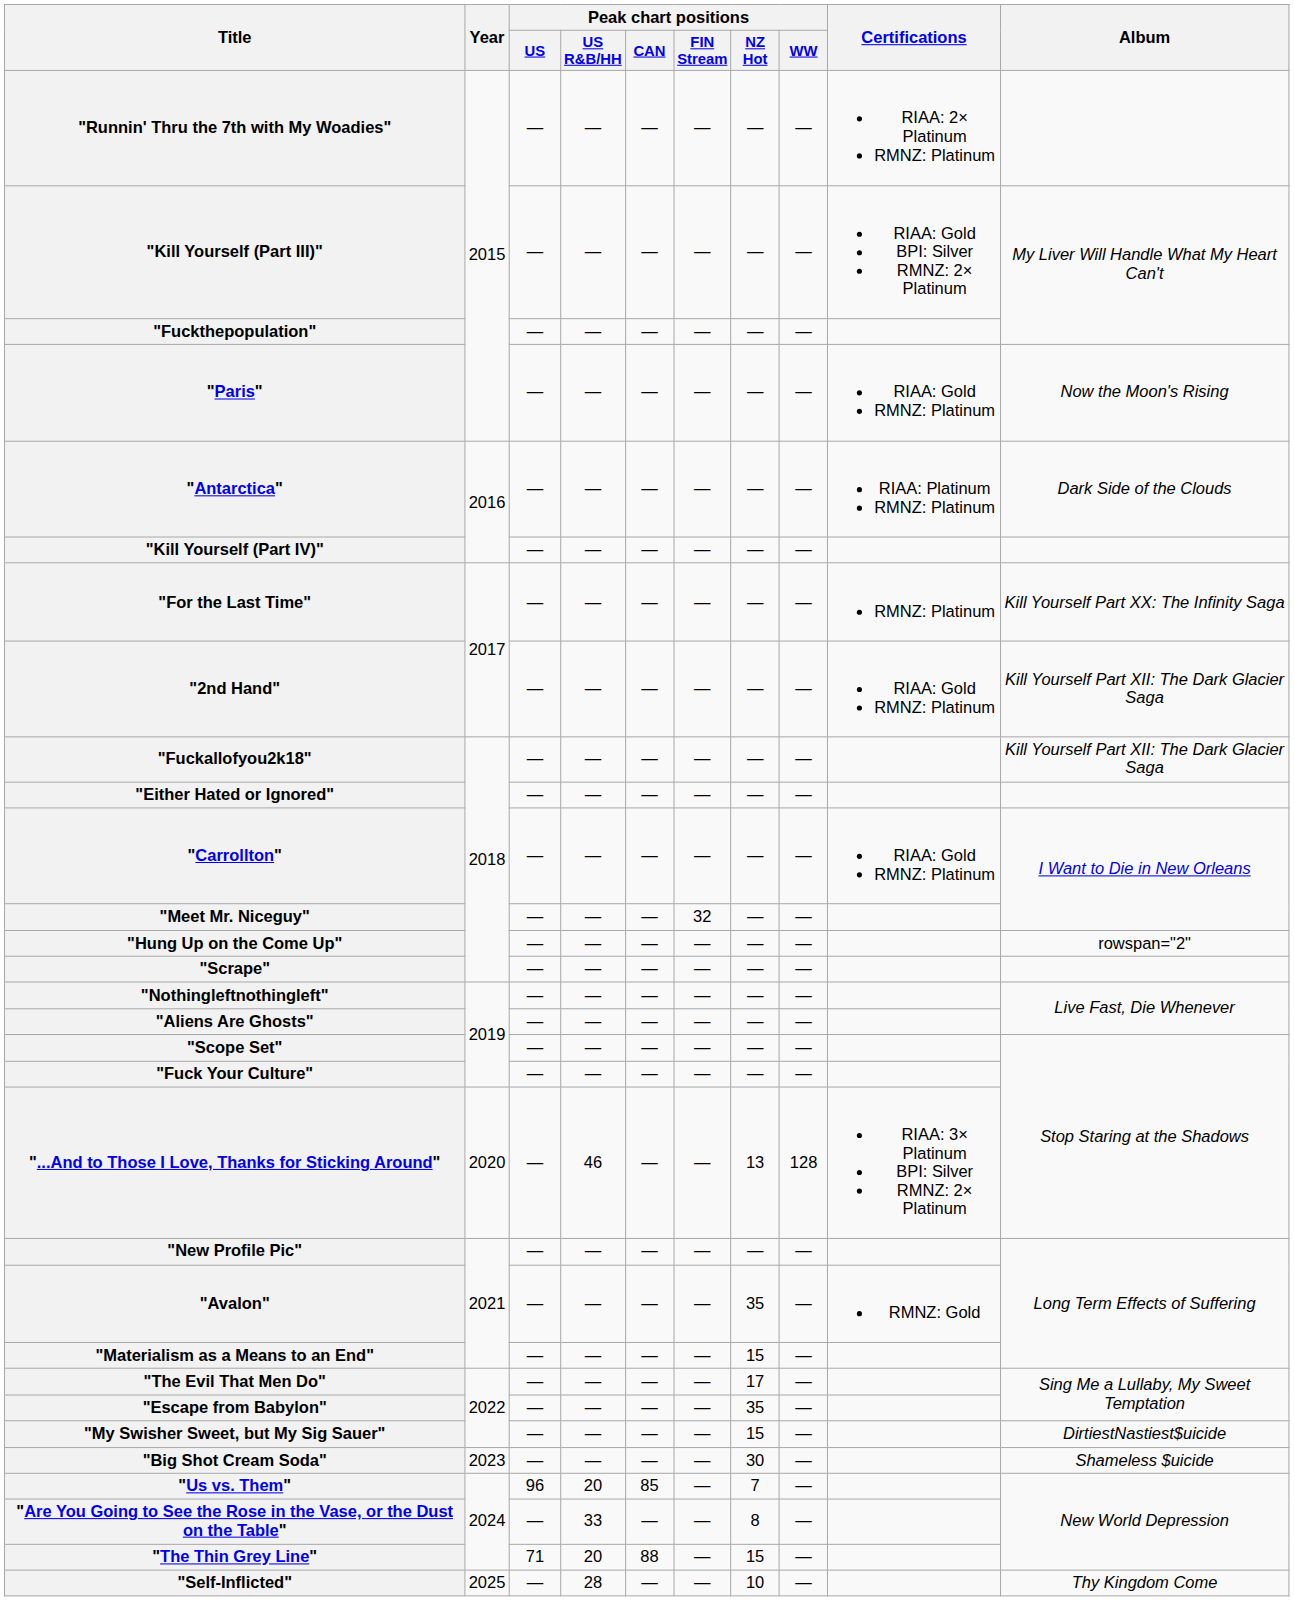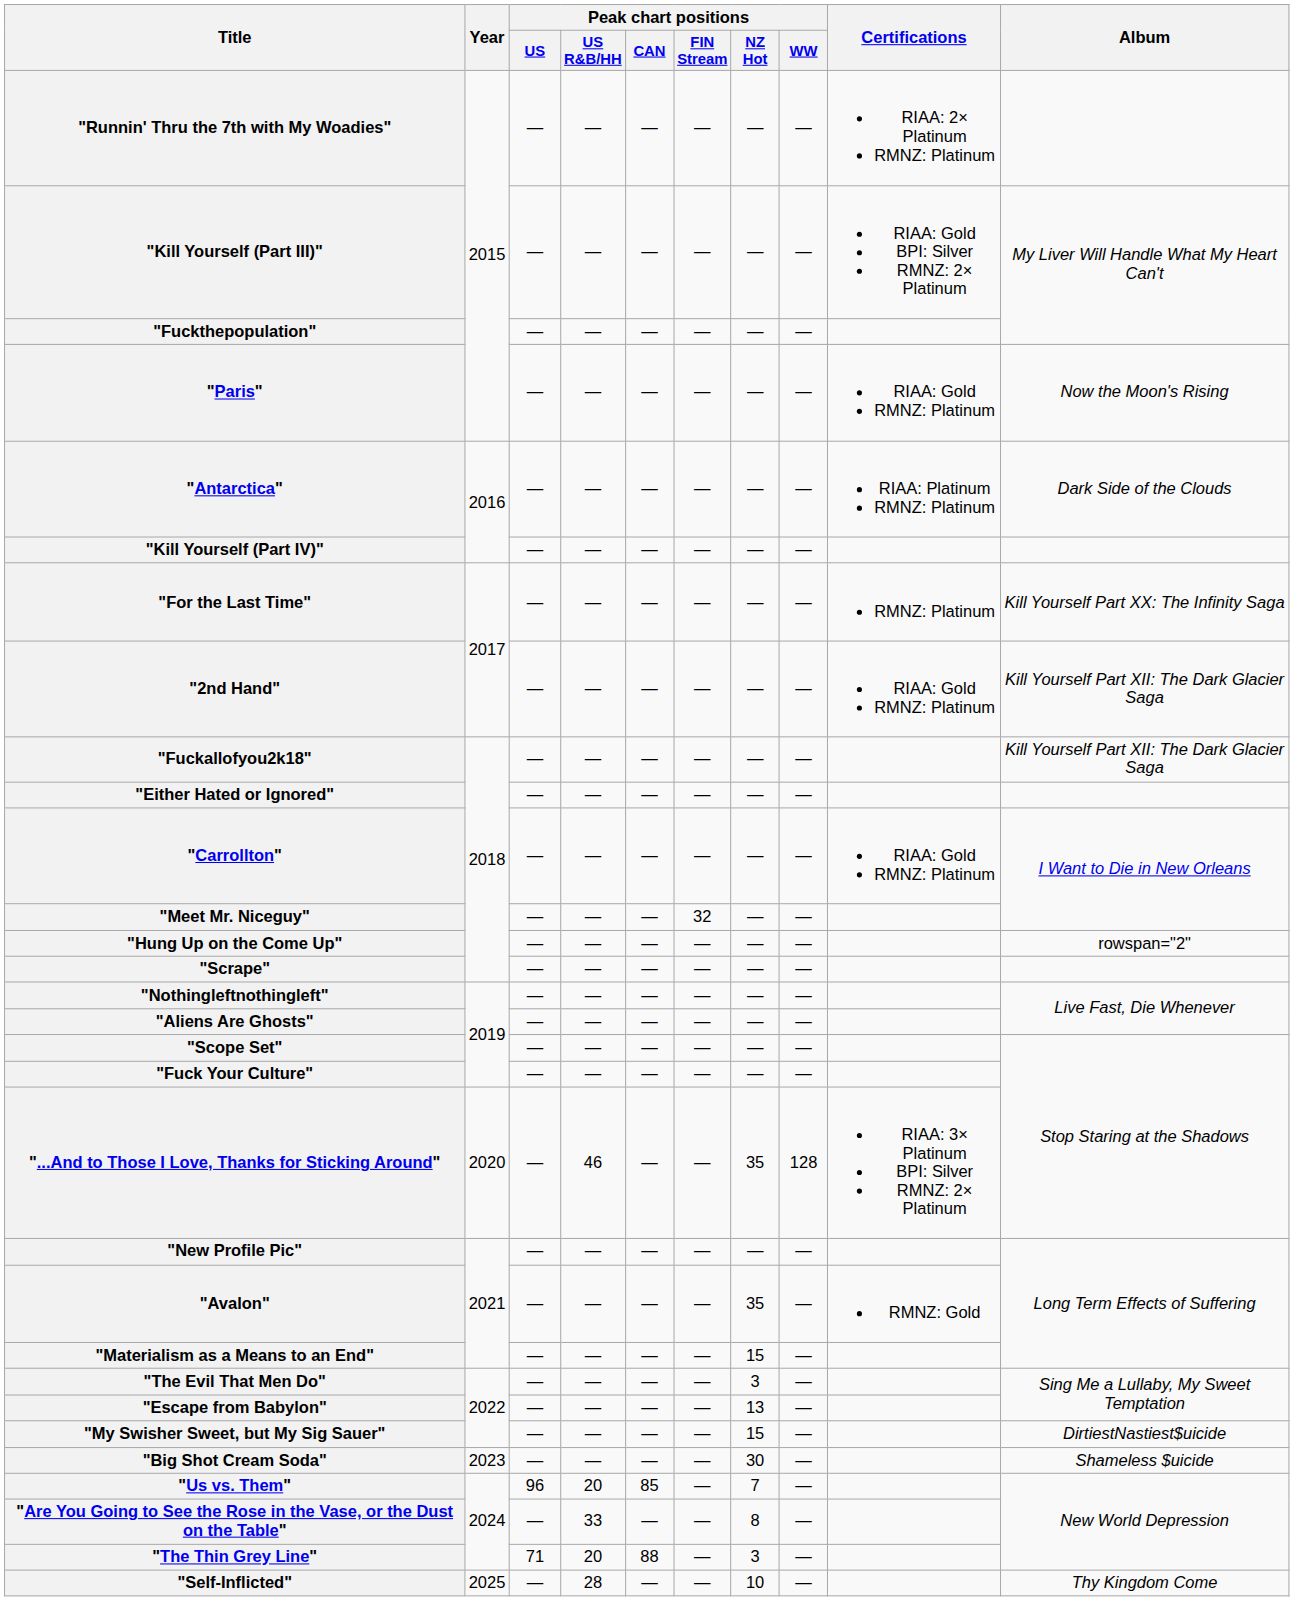"...And to Those I Love, Thanks for Sticking Around" | Peak chart positions / NZ Hot: 13 -> 35
"The Evil That Men Do" | Peak chart positions / NZ Hot: 17 -> 3
"Escape from Babylon" | Peak chart positions / NZ Hot: 35 -> 13
"The Thin Grey Line" | Peak chart positions / NZ Hot: 15 -> 3
